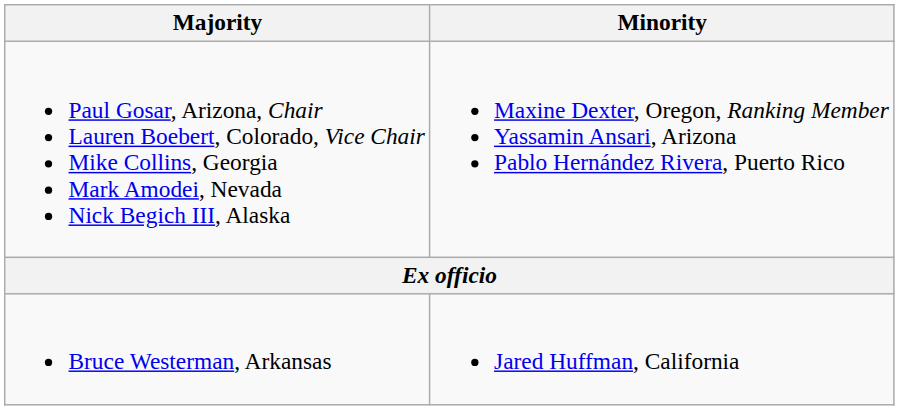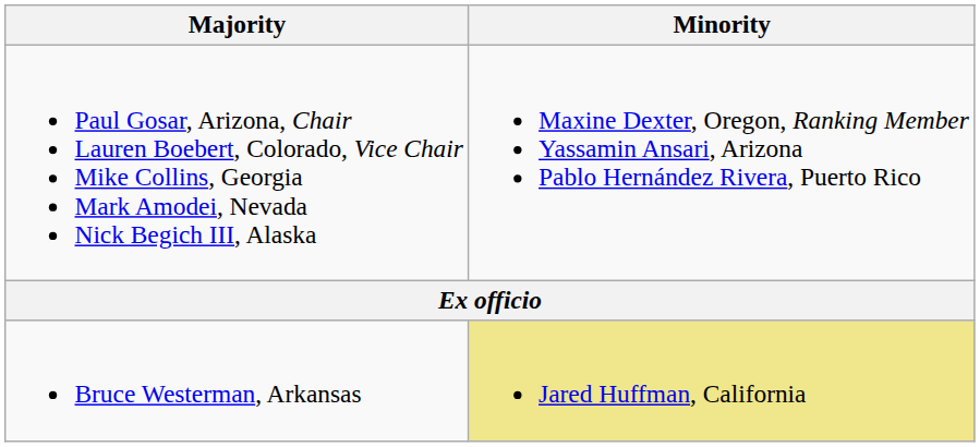Bruce Westerman, Arkansas | Minority: no background -> khaki background
